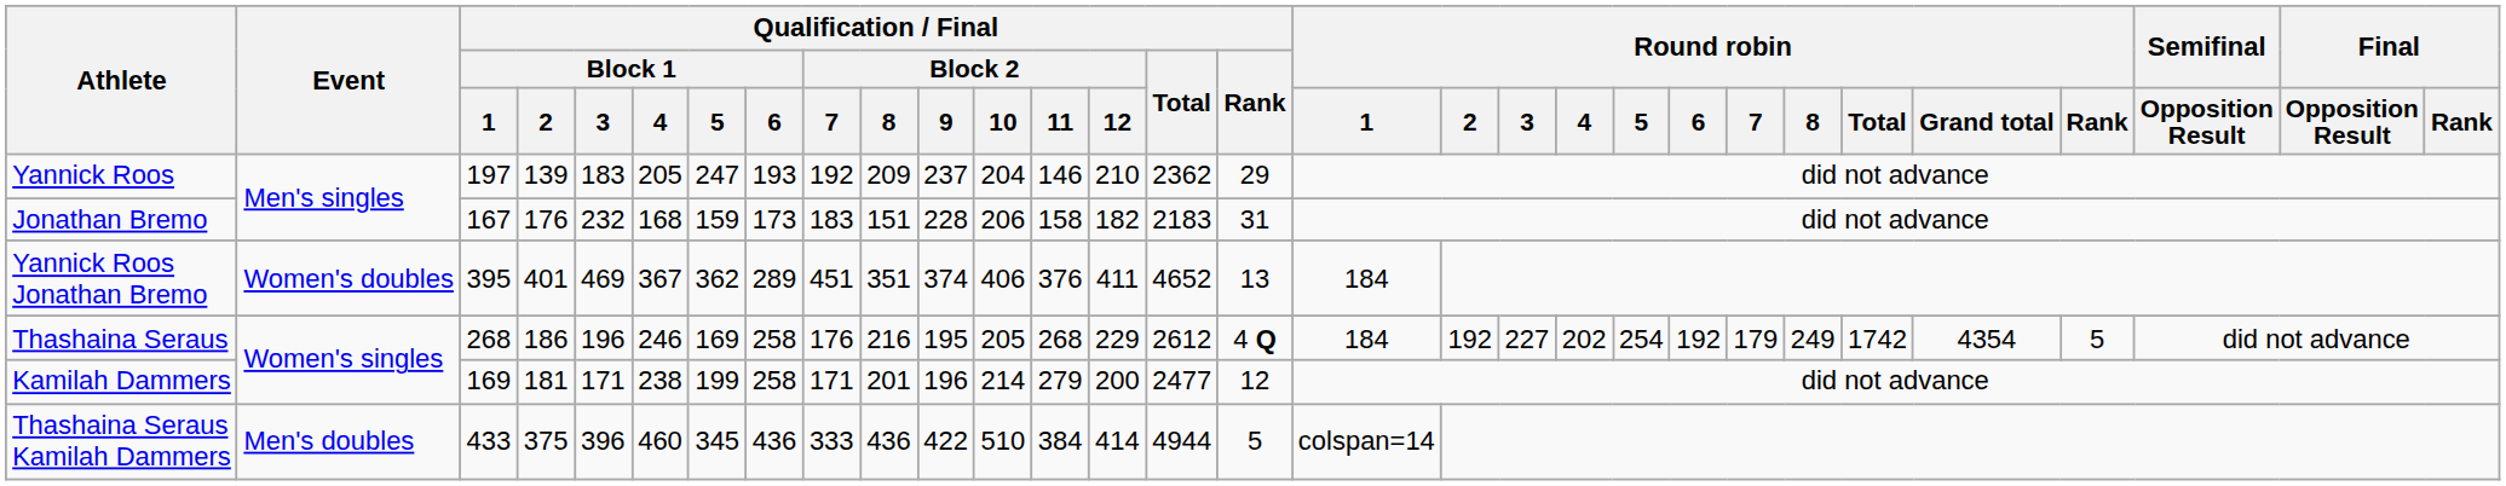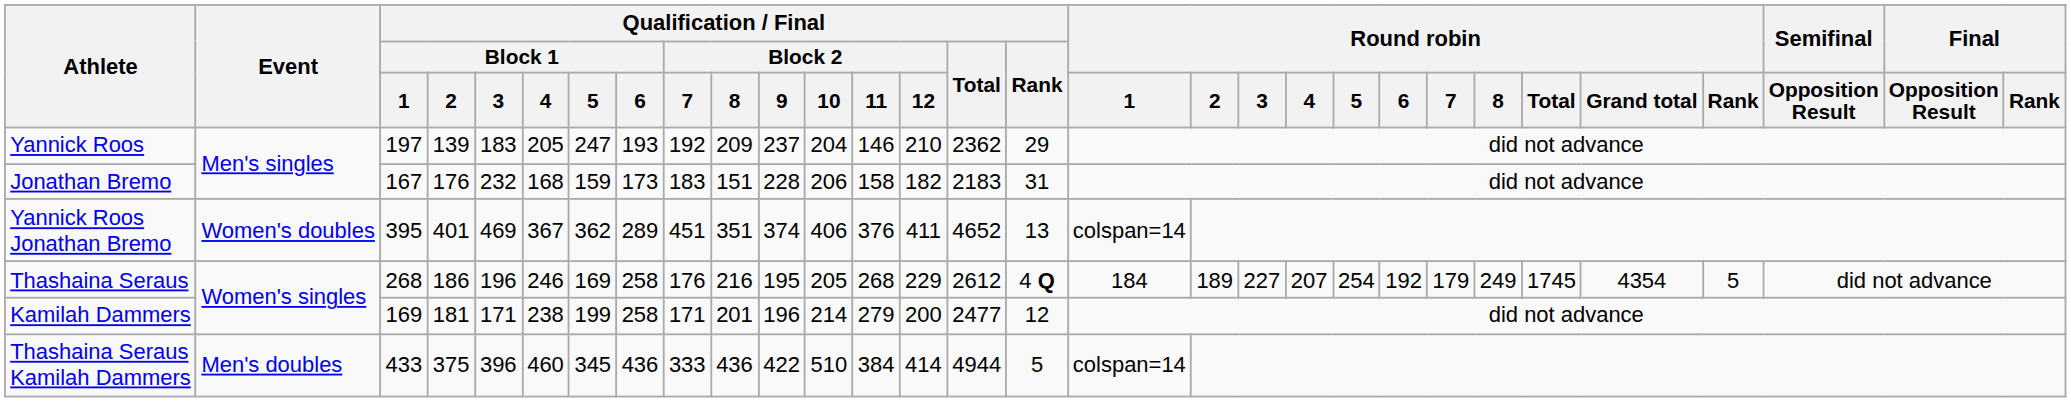Yannick Roos Jonathan Bremo | Round robin / 1: 184 -> colspan=14
Thashaina Seraus | Round robin / 2: 192 -> 189
Thashaina Seraus | Round robin / 4: 202 -> 207
Thashaina Seraus | Round robin / Total: 1742 -> 1745
